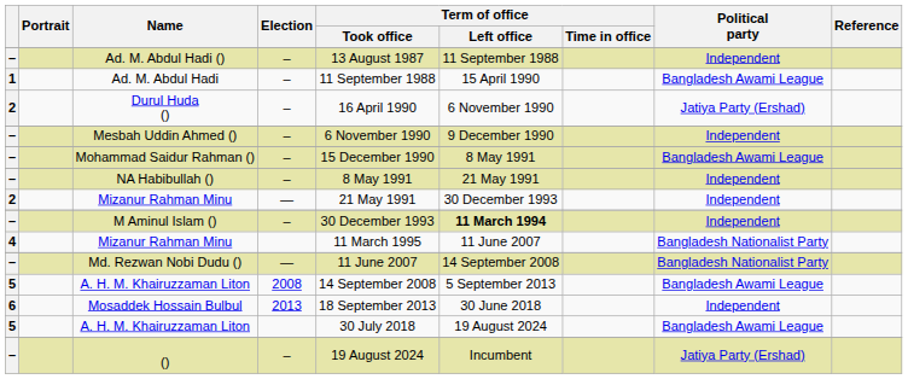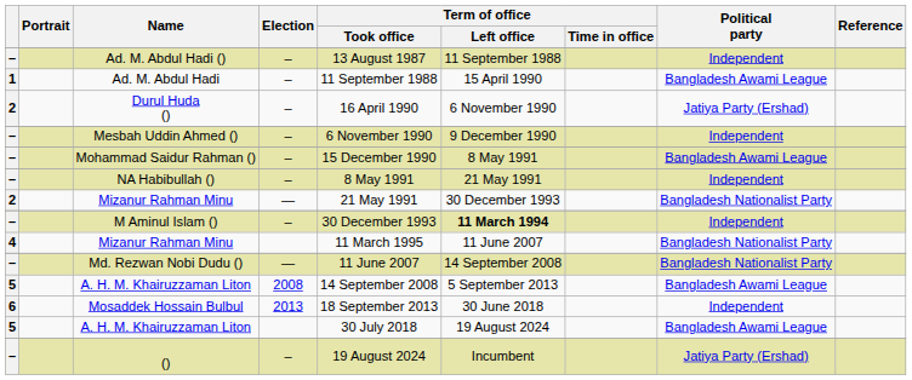Mizanur Rahman Minu / — | Political party: Independent -> Bangladesh Nationalist Party
